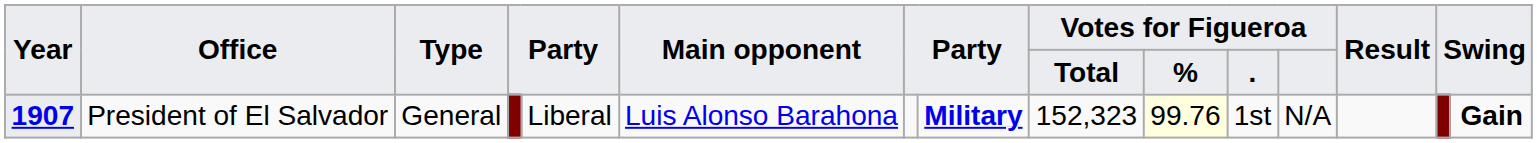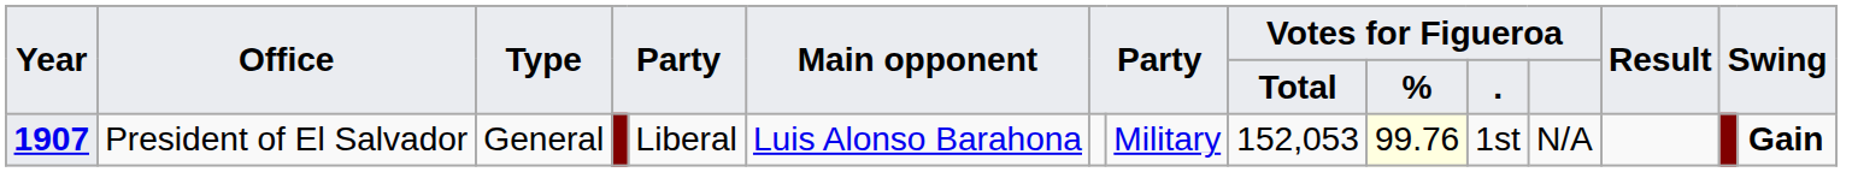1907 | column 8: bold -> normal
1907 | Votes for Figueroa / Total: 152,323 -> 152,053
